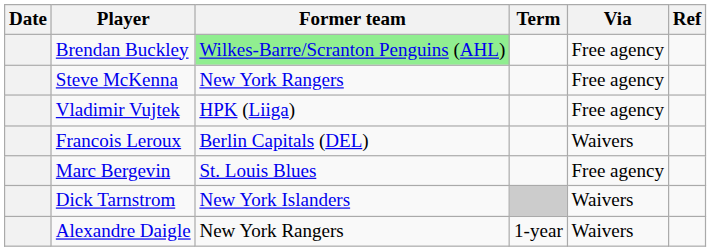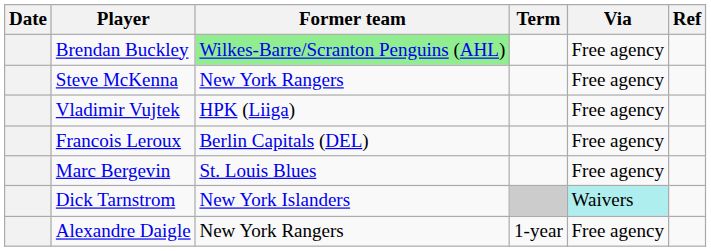Francois Leroux | Via: Waivers -> Free agency
Dick Tarnstrom | Via: no background -> paleturquoise background
Alexandre Daigle | Via: Waivers -> Free agency
